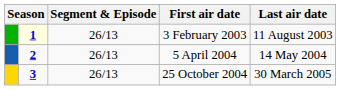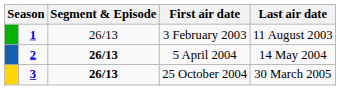3 February 2003 | column 2: lightyellow background -> no background
5 April 2004 | Segment & Episode: normal -> bold
25 October 2004 | Segment & Episode: normal -> bold
